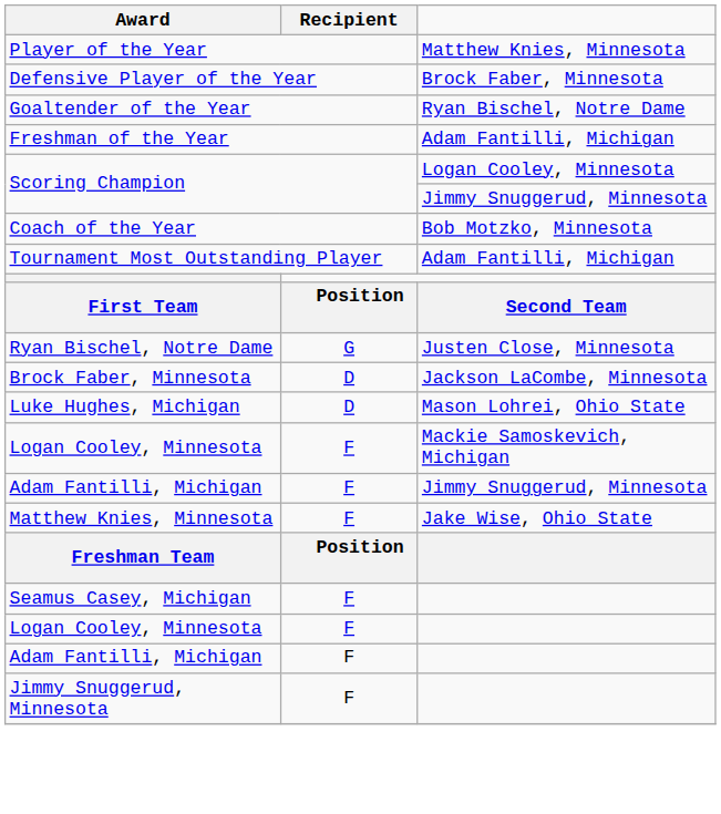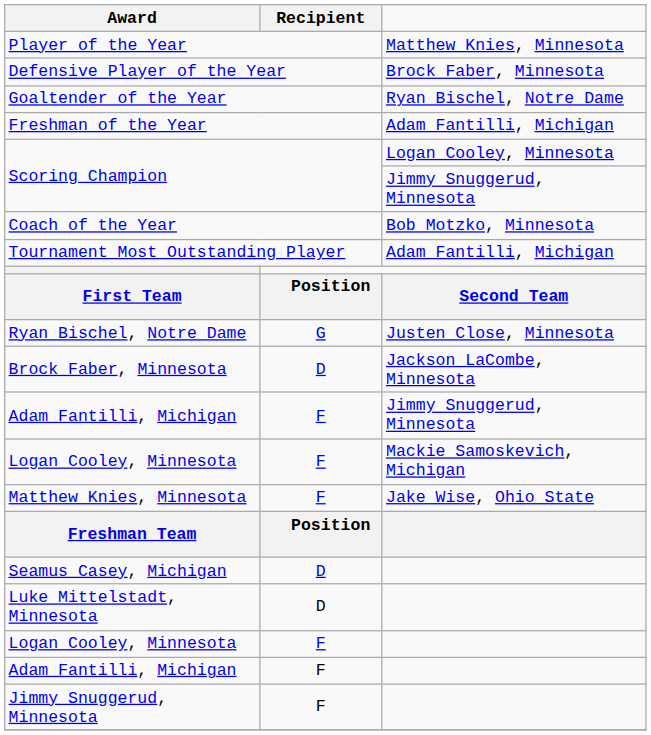- row: Luke Hughes, Michigan | D | Mason Lohrei, Ohio State
rows swapped: Logan Cooley, Minnesota / Mackie Samoskevich, Michigan <-> Adam Fantilli, Michigan / Jimmy Snuggerud, Minnesota
Seamus Casey, Michigan | Recipient: F -> D
+ row: Luke Mittelstadt, Minnesota | D
